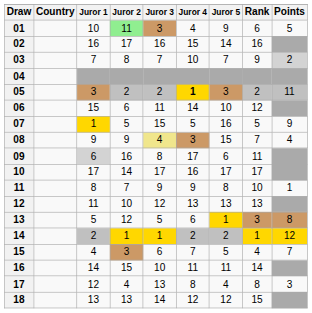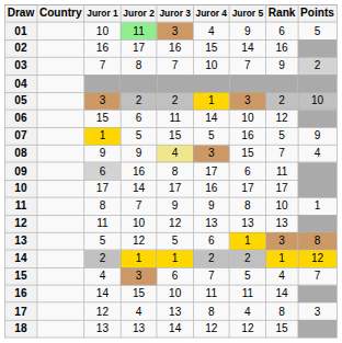05 | Juror 4: bold -> normal
05 | Points: 11 -> 10
